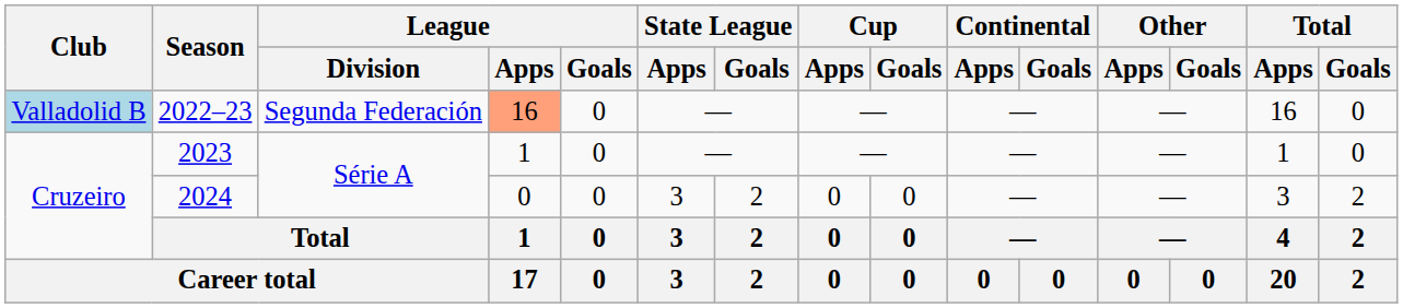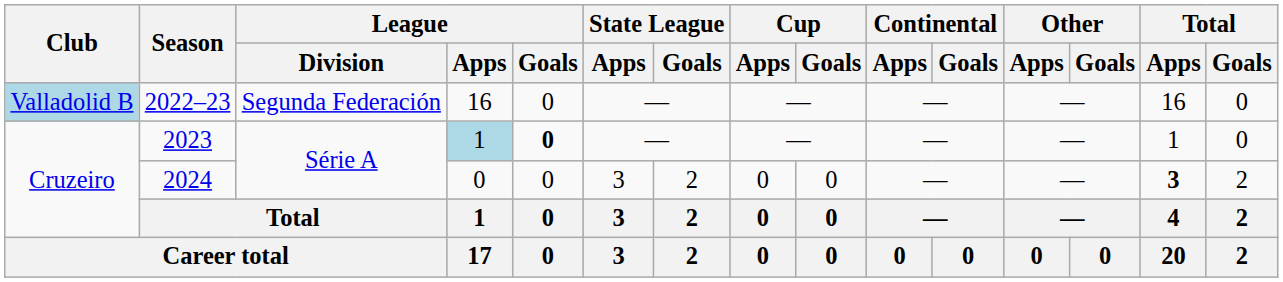2022–23 | League / Apps: lightsalmon background -> no background
2023 | League / Apps: no background -> lightblue background
2023 | League / Goals: normal -> bold
2024 | Total / Apps: normal -> bold
